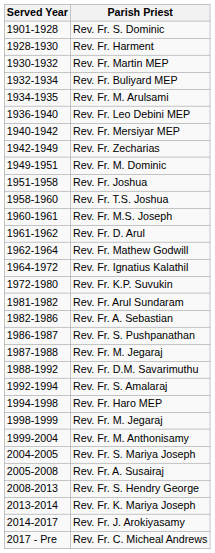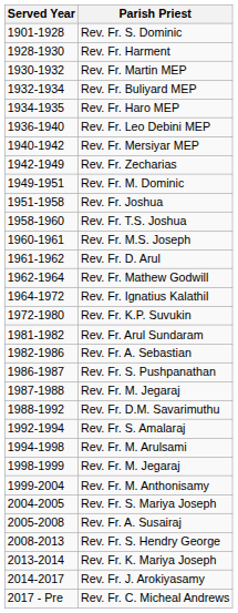row 6 | Parish Priest: Rev. Fr. M. Arulsami -> Rev. Fr. Haro MEP
row 24 | Parish Priest: Rev. Fr. Haro MEP -> Rev. Fr. M. Arulsami
